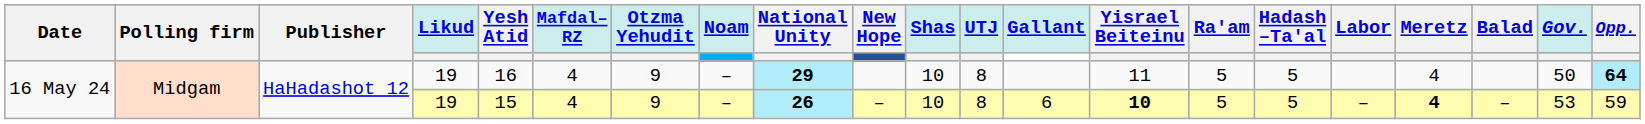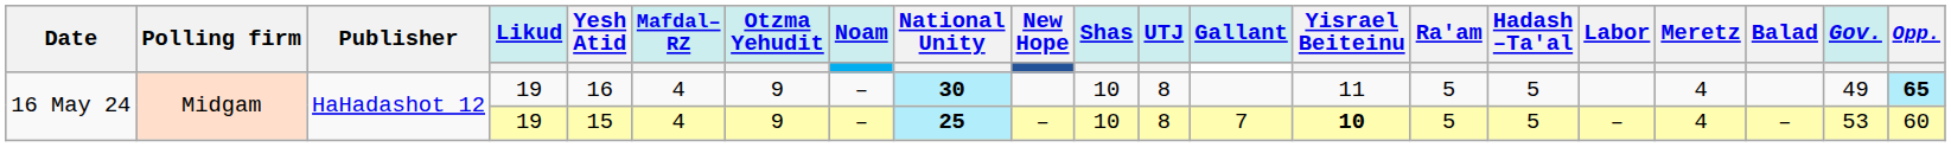row 3 | National Unity: 29 -> 30
row 3 | Gov.: 50 -> 49
row 3 | Opp.: 64 -> 65
row 4 | National Unity: 26 -> 25
row 4 | Gallant: 6 -> 7
row 4 | Meretz: bold -> normal
row 4 | Opp.: 59 -> 60
